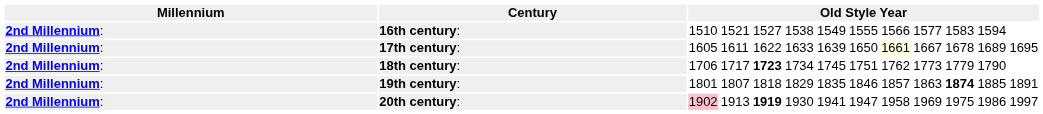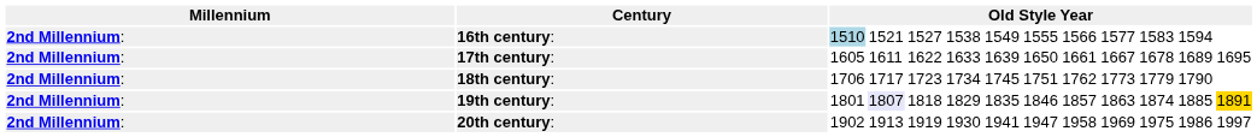16th century: | column 3: no background -> lightblue background
17th century: | column 9: lightyellow background -> no background
18th century: | column 5: bold -> normal
19th century: | column 4: no background -> lavender background
19th century: | column 11: bold -> normal
19th century: | column 13: no background -> gold background
20th century: | column 3: pink background -> no background
20th century: | column 5: bold -> normal
